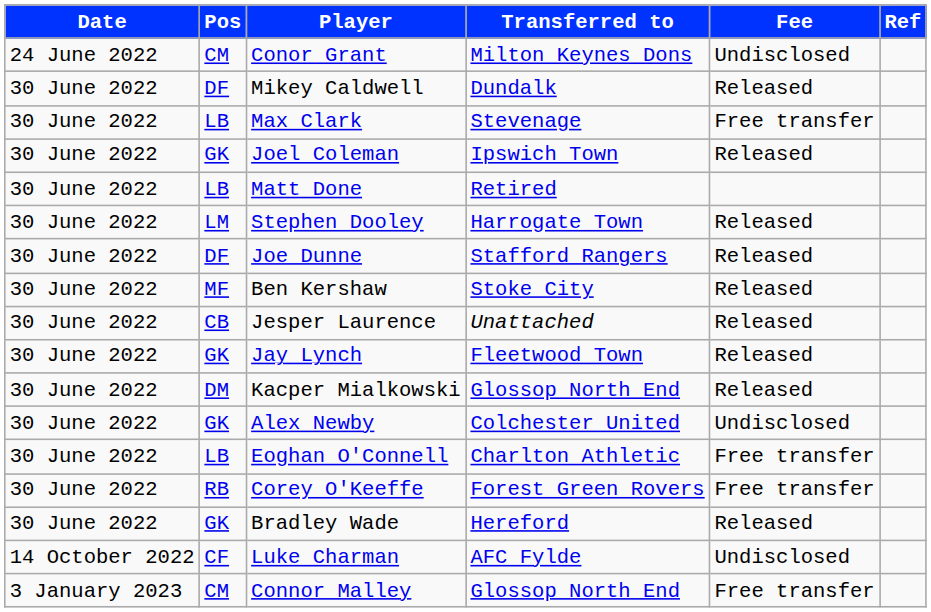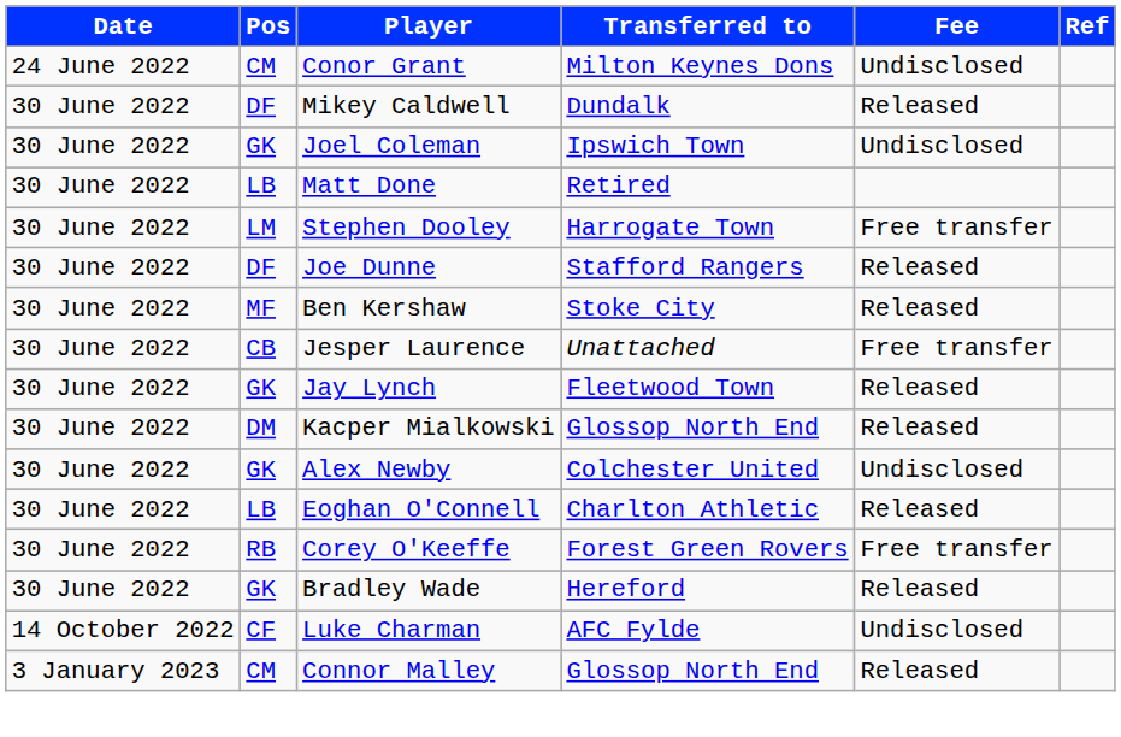- row: 30 June 2022 | LB | Max Clark | Stevenage | Free transfer
Joel Coleman | Fee: Released -> Undisclosed
Stephen Dooley | Fee: Released -> Free transfer
Jesper Laurence | Fee: Released -> Free transfer
Eoghan O'Connell | Fee: Free transfer -> Released
Connor Malley | Fee: Free transfer -> Released
